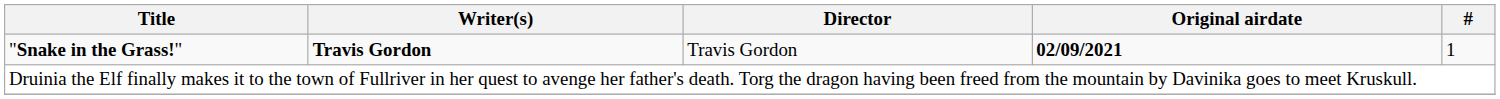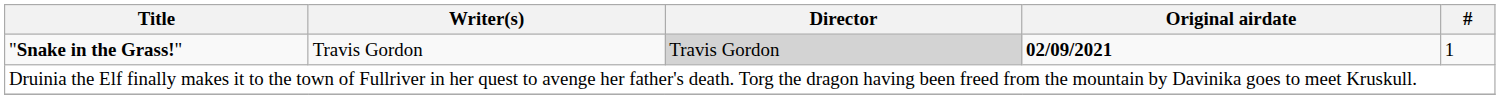"Snake in the Grass!" | Writer(s): bold -> normal
"Snake in the Grass!" | Director: no background -> lightgrey background
